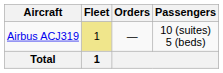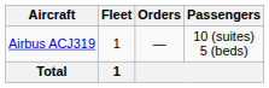Airbus ACJ319 | Fleet: khaki background -> no background
